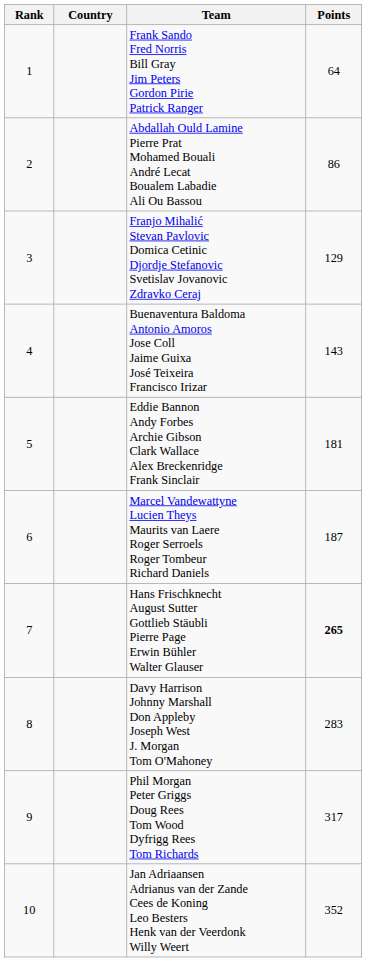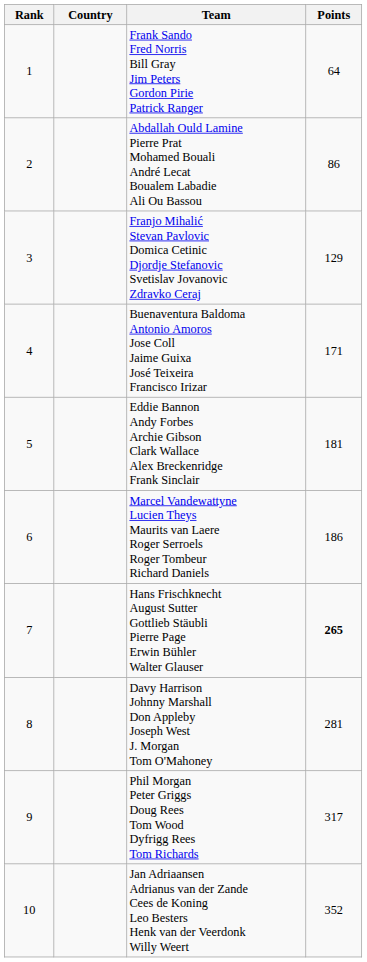row 5 | Points: 143 -> 171
row 7 | Points: 187 -> 186
row 9 | Points: 283 -> 281
